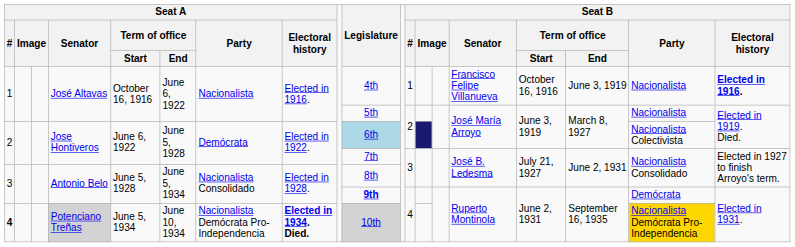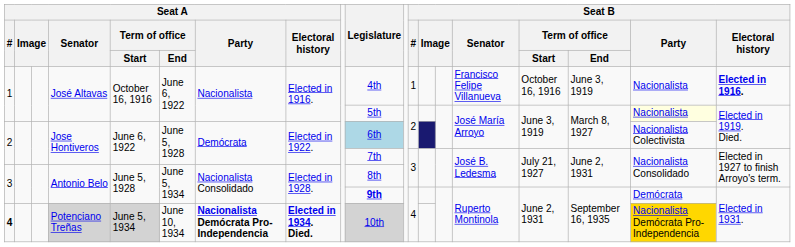row 5 | Seat B / Party: no background -> lightyellow background
row 10 | Seat A / Term of office / Start: no background -> lightgrey background
row 10 | Seat A / Party: normal -> bold
